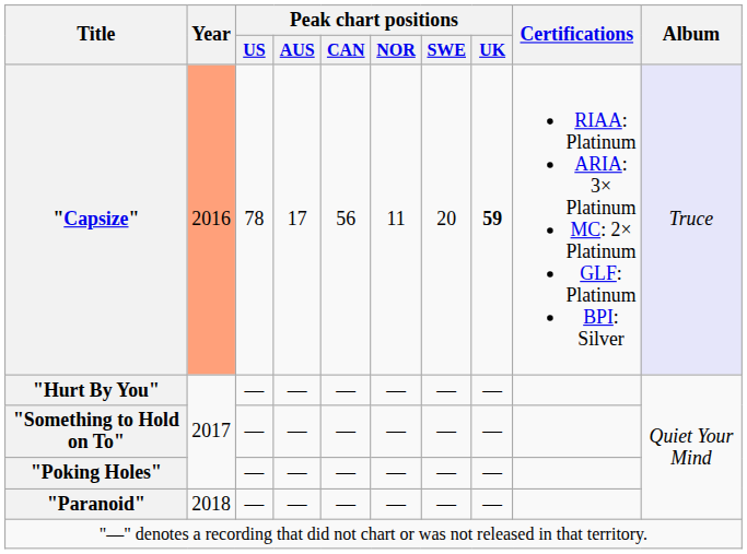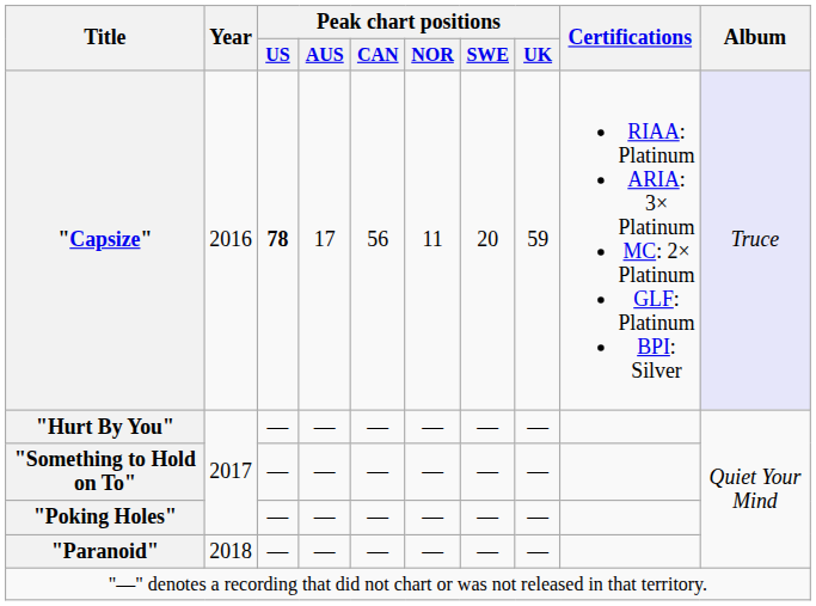"Capsize" | Year: lightsalmon background -> no background
"Capsize" | Peak chart positions / US: normal -> bold
"Capsize" | Peak chart positions / UK: bold -> normal
